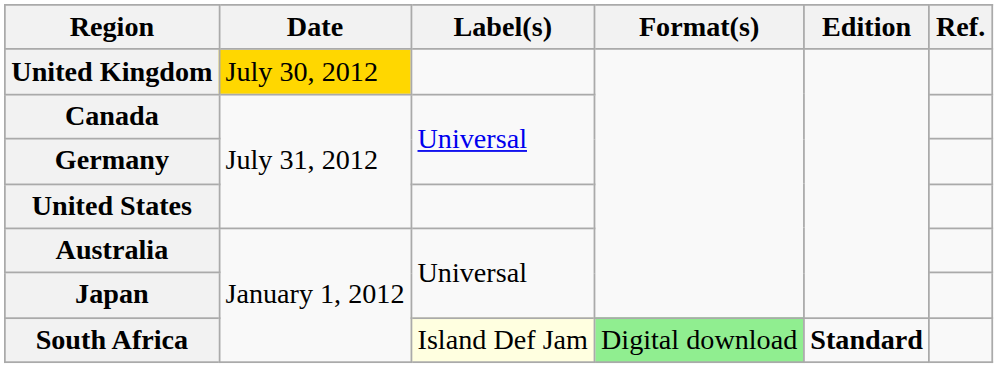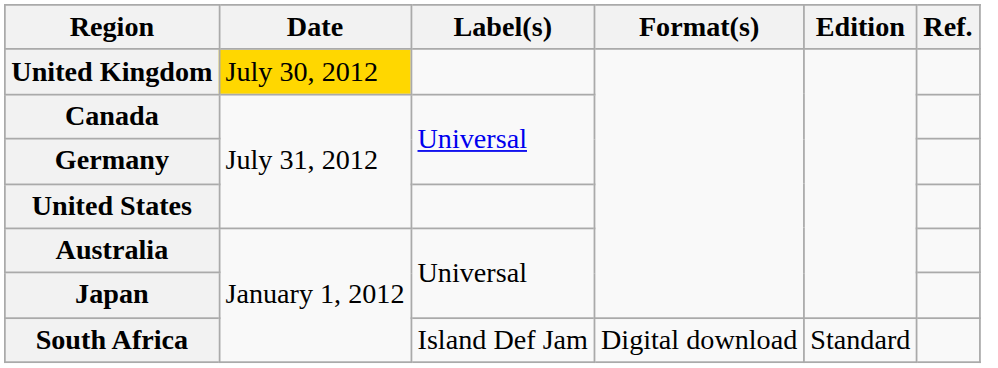South Africa | Label(s): lightyellow background -> no background
South Africa | Format(s): lightgreen background -> no background
South Africa | Edition: bold -> normal
